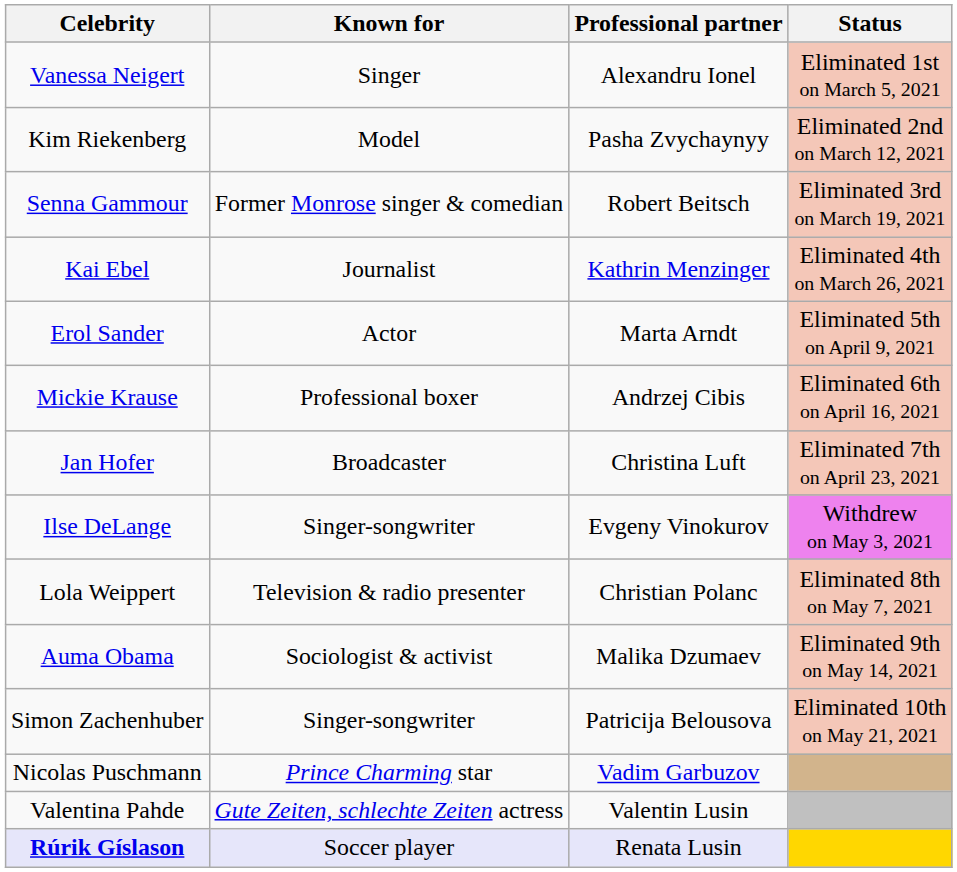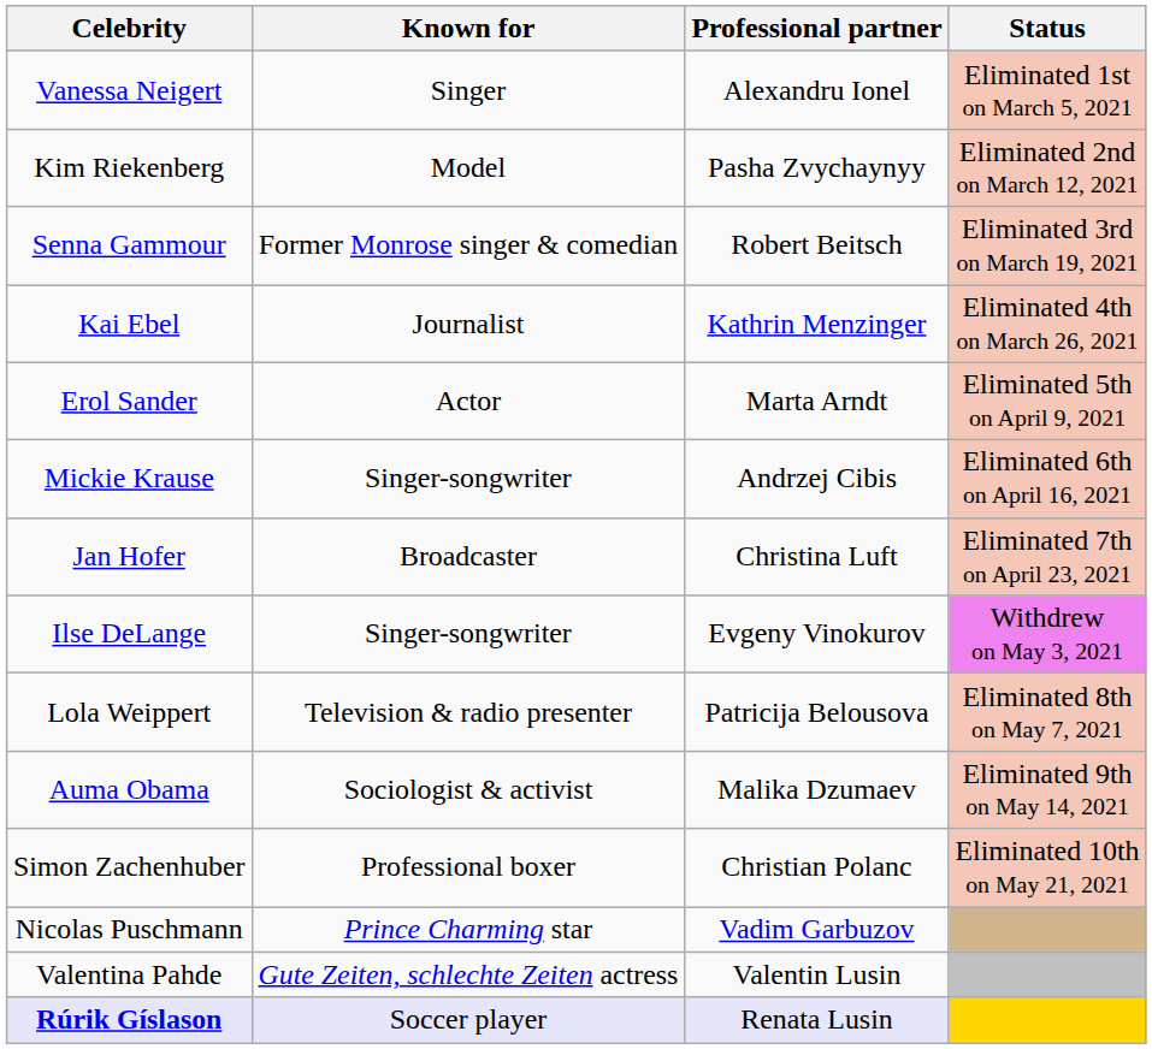Mickie Krause | Known for: Professional boxer -> Singer-songwriter
Lola Weippert | Professional partner: Christian Polanc -> Patricija Belousova
Simon Zachenhuber | Known for: Singer-songwriter -> Professional boxer
Simon Zachenhuber | Professional partner: Patricija Belousova -> Christian Polanc
